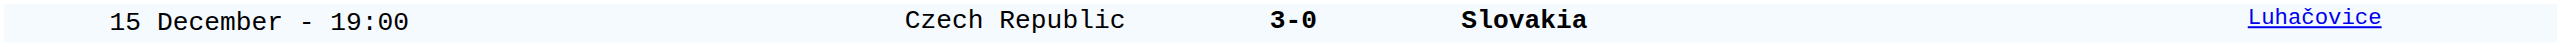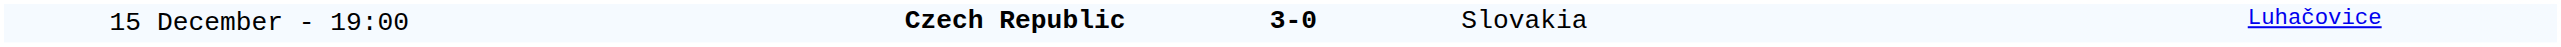Czech Republic | column 2: normal -> bold
Czech Republic | column 4: bold -> normal
